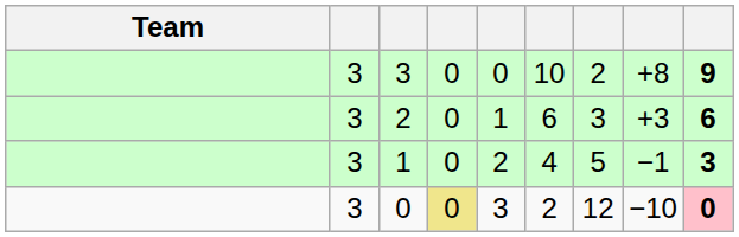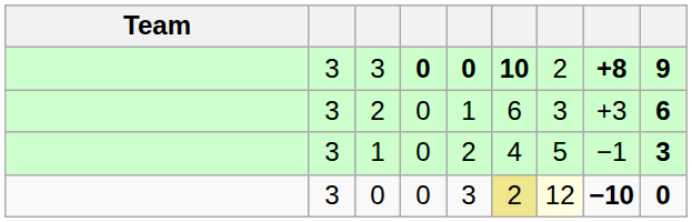row 2 | column 4: normal -> bold
row 2 | column 5: normal -> bold
row 2 | column 6: normal -> bold
row 2 | column 8: normal -> bold
row 5 | column 4: khaki background -> no background
row 5 | column 6: no background -> khaki background
row 5 | column 7: no background -> lightyellow background
row 5 | column 8: normal -> bold
row 5 | column 9: pink background -> no background
